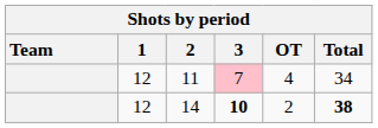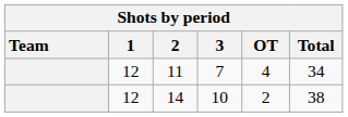11 | 3: pink background -> no background
14 | 3: bold -> normal
14 | Total: bold -> normal
